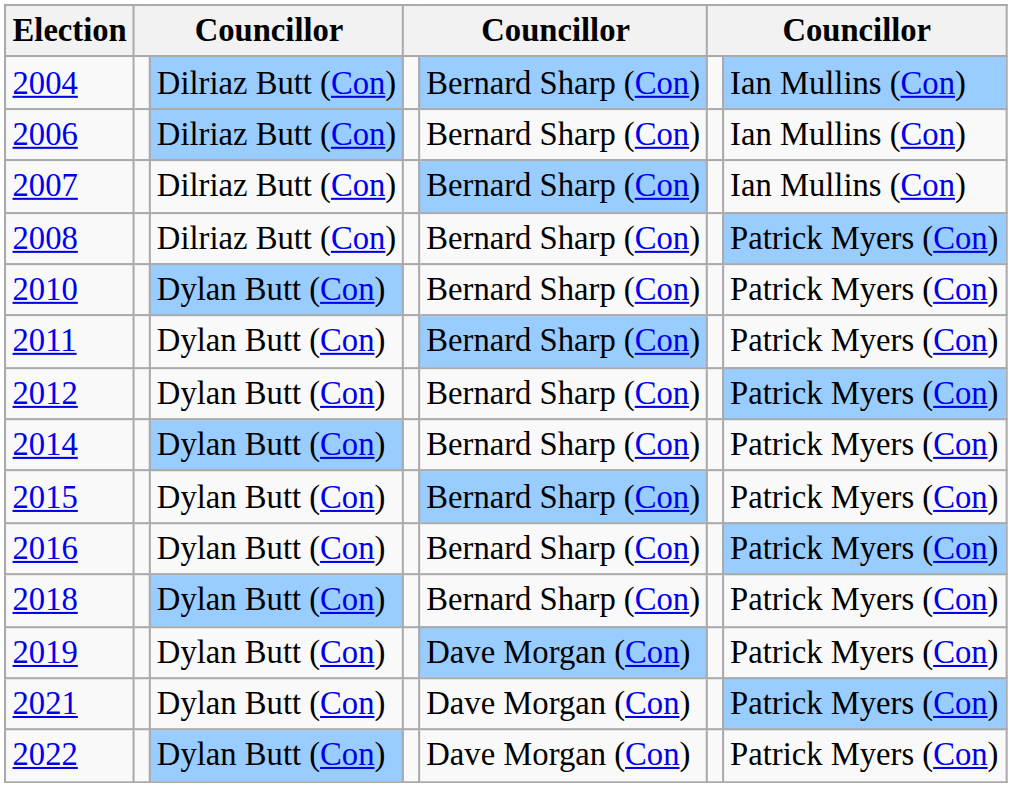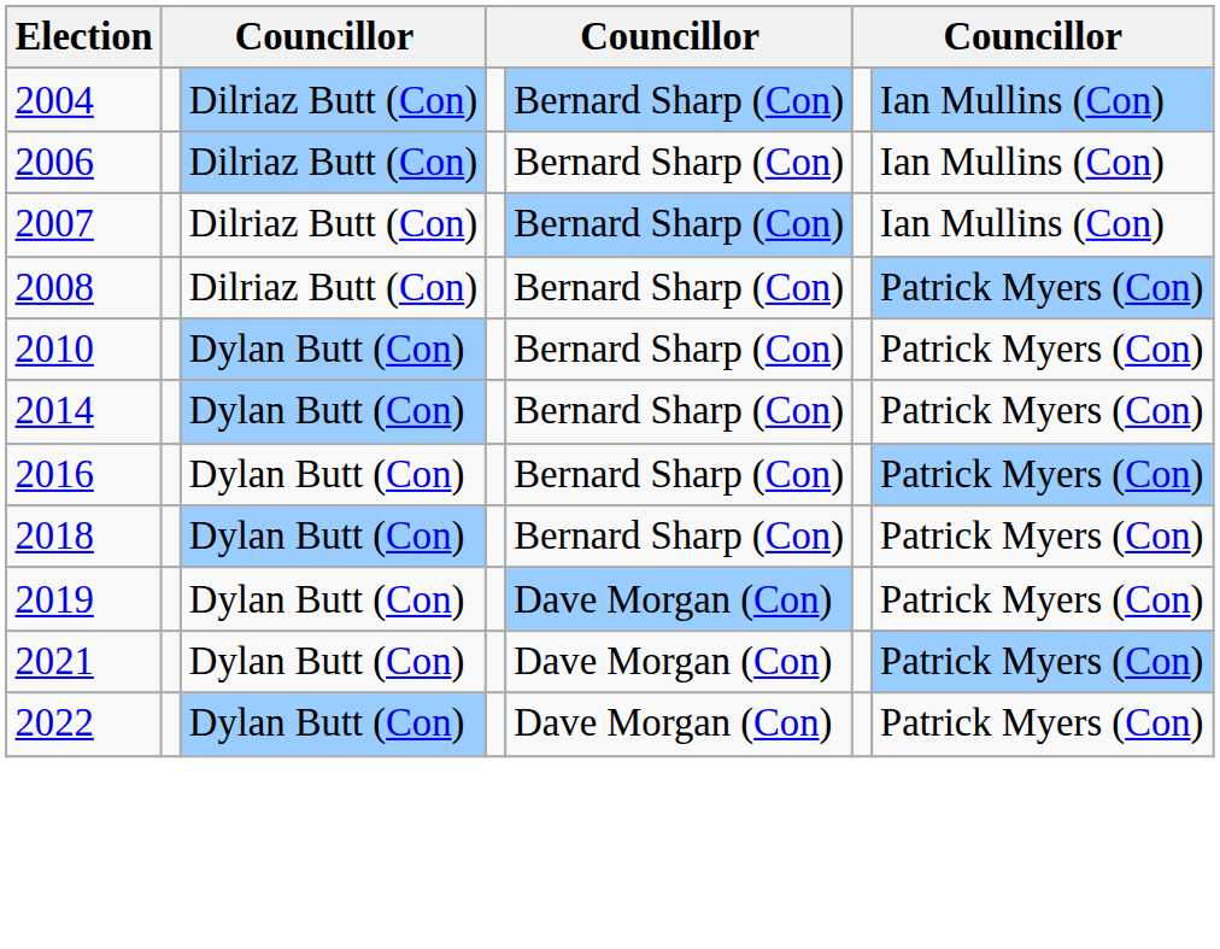- row: 2011 | Dylan Butt (Con) | Bernard Sharp (Con) | Patrick Myers (Con)
- row: 2012 | Dylan Butt (Con) | Bernard Sharp (Con) | Patrick Myers (Con)
- row: 2015 | Dylan Butt (Con) | Bernard Sharp (Con) | Patrick Myers (Con)
